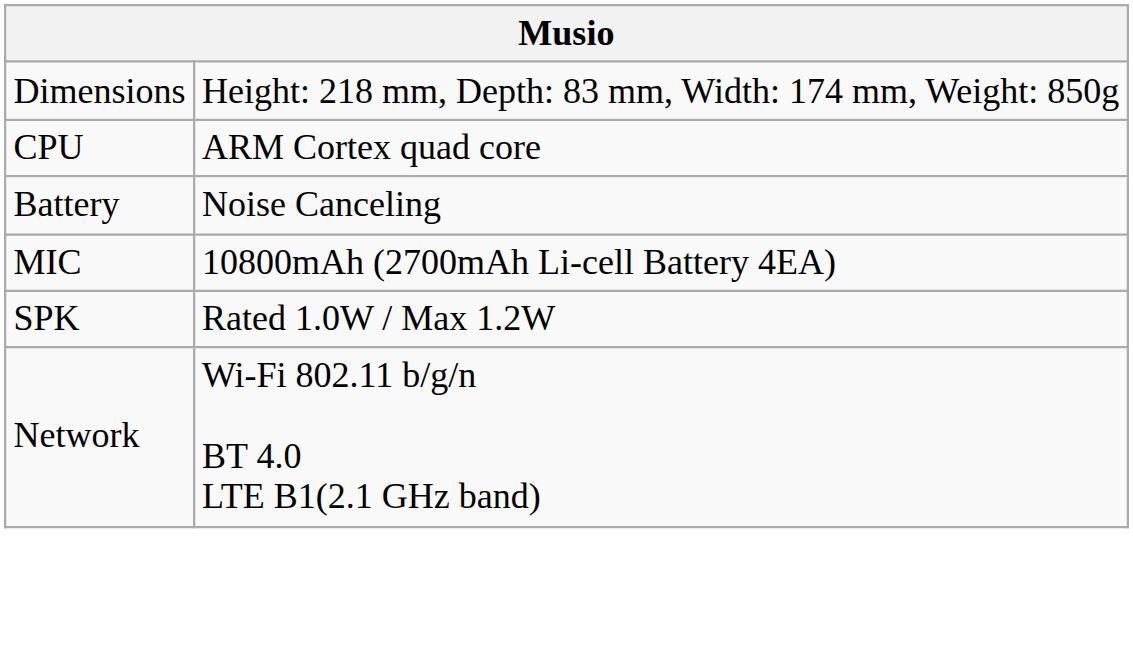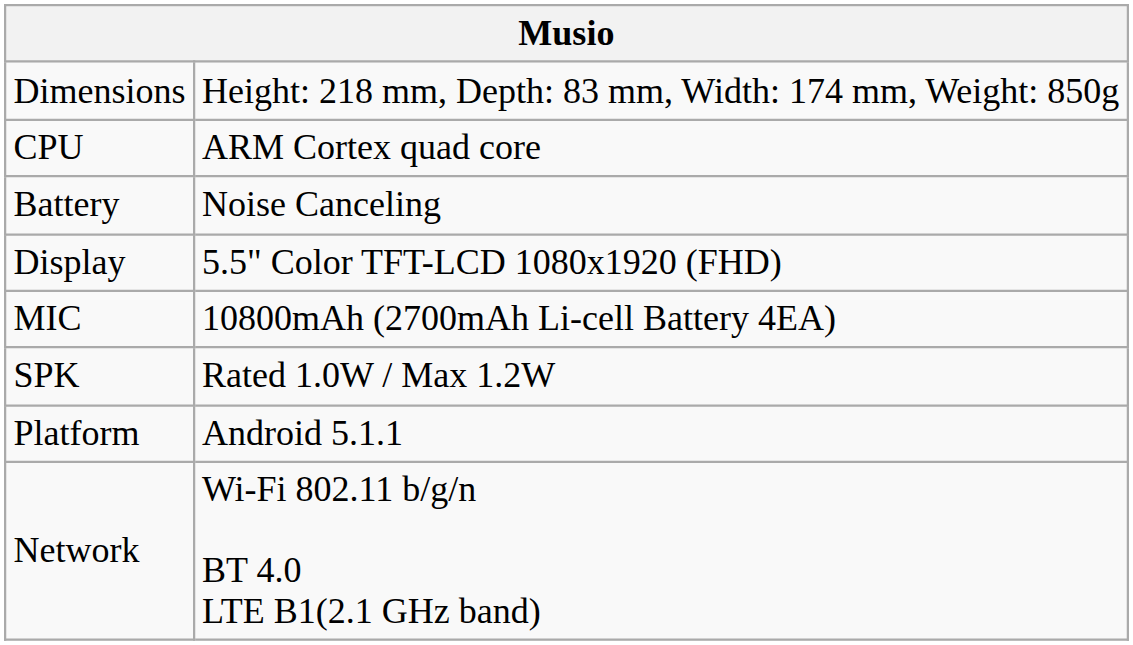+ row: Display | 5.5" Color TFT-LCD 1080x1920 (FHD)
+ row: Platform | Android 5.1.1
